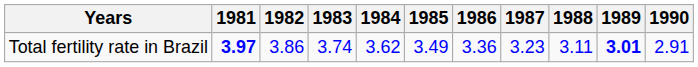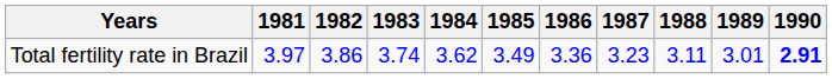row 2 | 1981: bold -> normal
row 2 | 1989: bold -> normal
row 2 | 1990: normal -> bold
